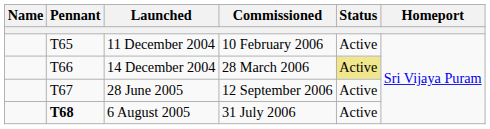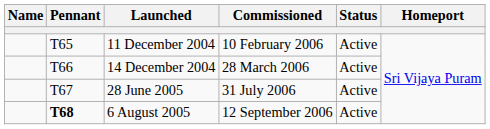14 December 2004 | Status: khaki background -> no background
28 June 2005 | Commissioned: 12 September 2006 -> 31 July 2006
6 August 2005 | Commissioned: 31 July 2006 -> 12 September 2006
